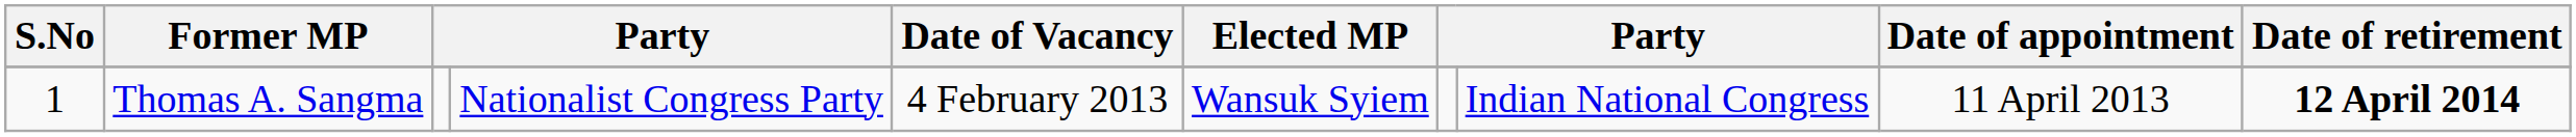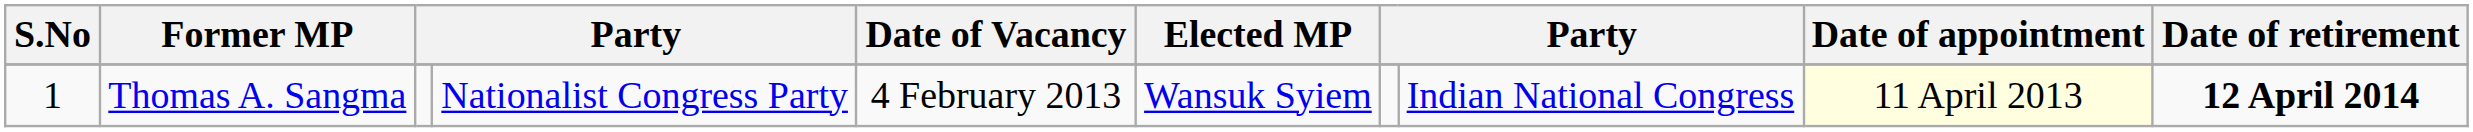Thomas A. Sangma | Date of appointment: no background -> lightyellow background
